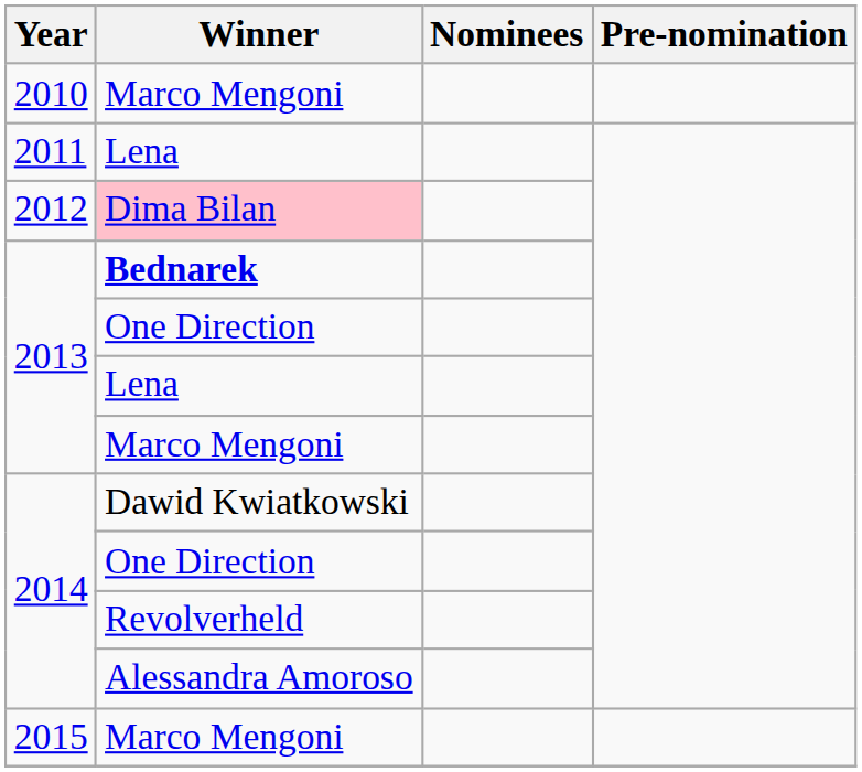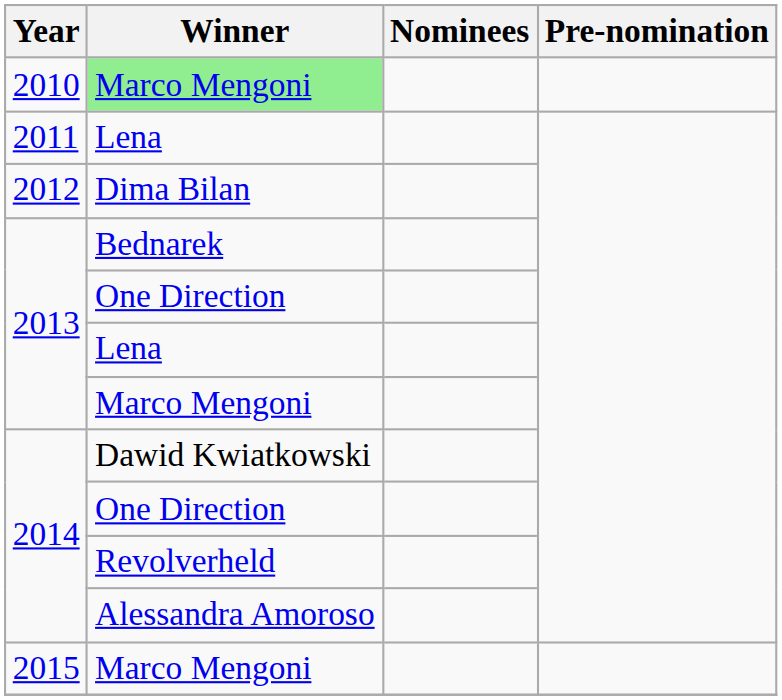2010 / Marco Mengoni | Winner: no background -> lightgreen background
Dima Bilan | Winner: pink background -> no background
Bednarek | Winner: bold -> normal
